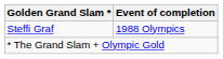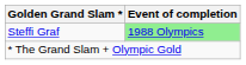Steffi Graf | Event of completion: no background -> lightgreen background
